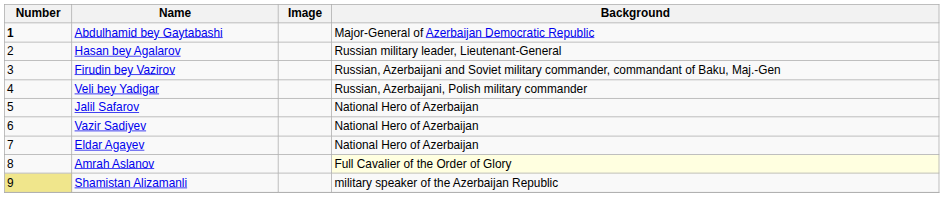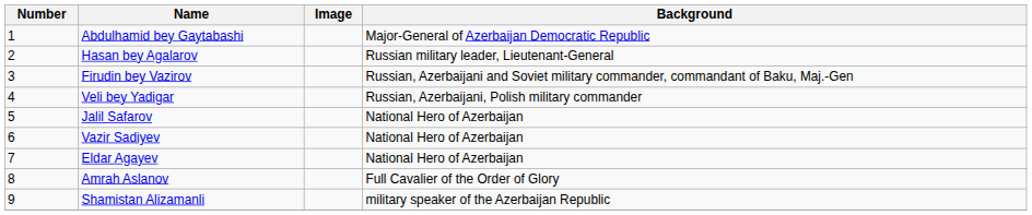Abdulhamid bey Gaytabashi | Number: bold -> normal
Amrah Aslanov | Background: lightyellow background -> no background
Shamistan Alizamanli | Number: khaki background -> no background
